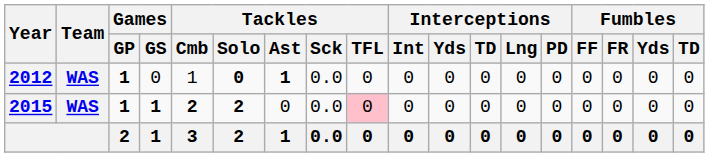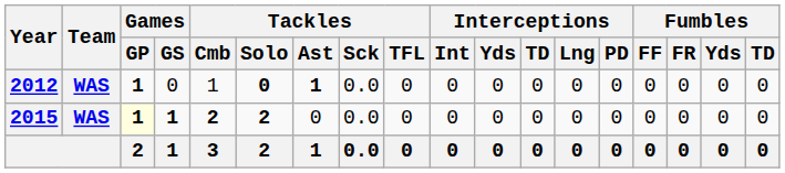2015 | Games / GP: no background -> lightyellow background
2015 | Tackles / TFL: pink background -> no background
